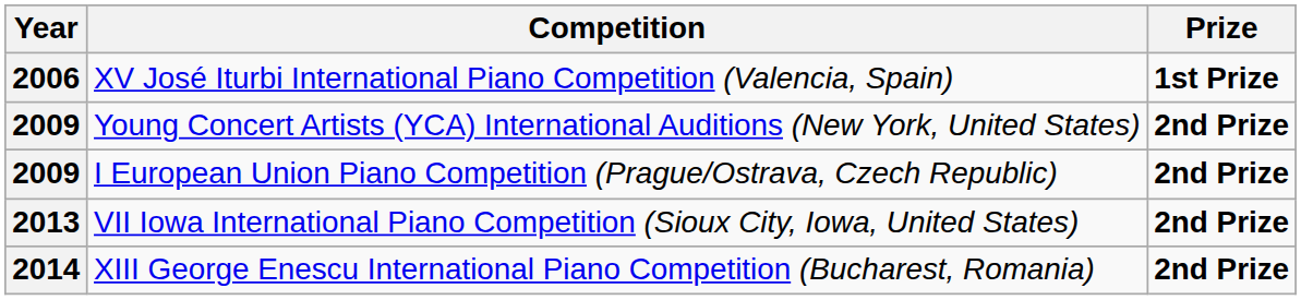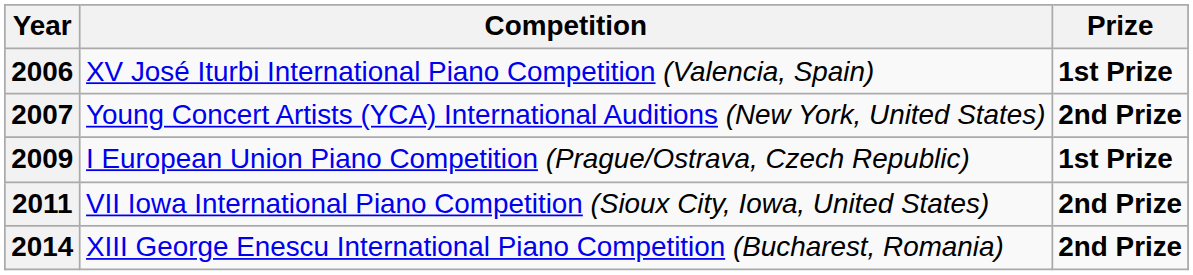row 3 | Year: 2009 -> 2007
row 4 | Prize: 2nd Prize -> 1st Prize
row 5 | Year: 2013 -> 2011
